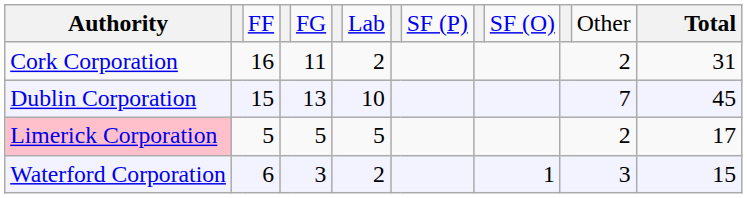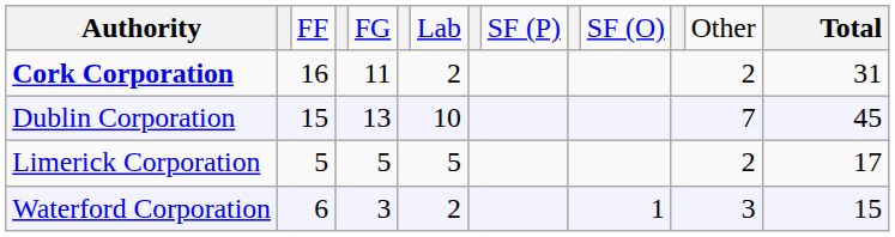Cork Corporation | column 1: normal -> bold
Limerick Corporation | column 1: pink background -> no background
